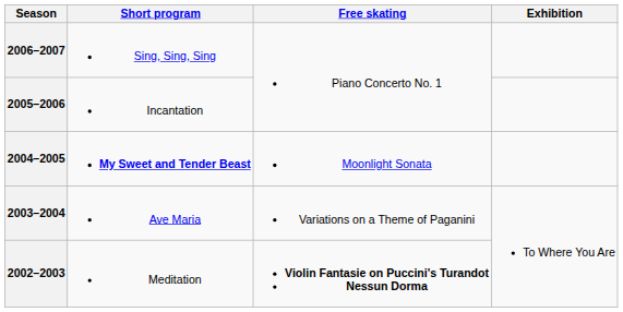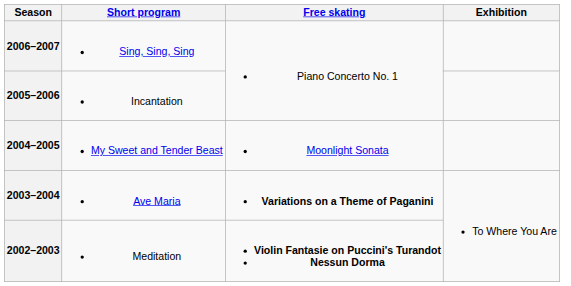2004–2005 | Short program: bold -> normal
2003–2004 | Free skating: normal -> bold
